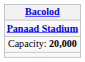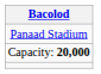Panaad Stadium | column 1: bold -> normal
